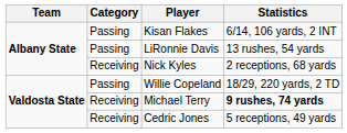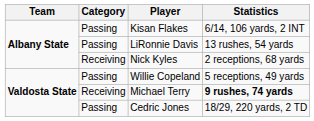Willie Copeland | Statistics: 18/29, 220 yards, 2 TD -> 5 receptions, 49 yards
Cedric Jones | Category: Receiving -> Passing
Cedric Jones | Statistics: 5 receptions, 49 yards -> 18/29, 220 yards, 2 TD
